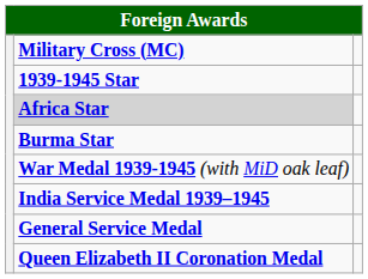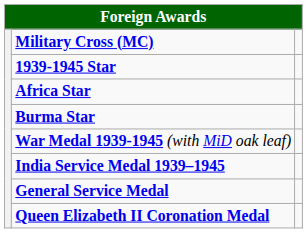Africa Star | column 2: lightgrey background -> no background
